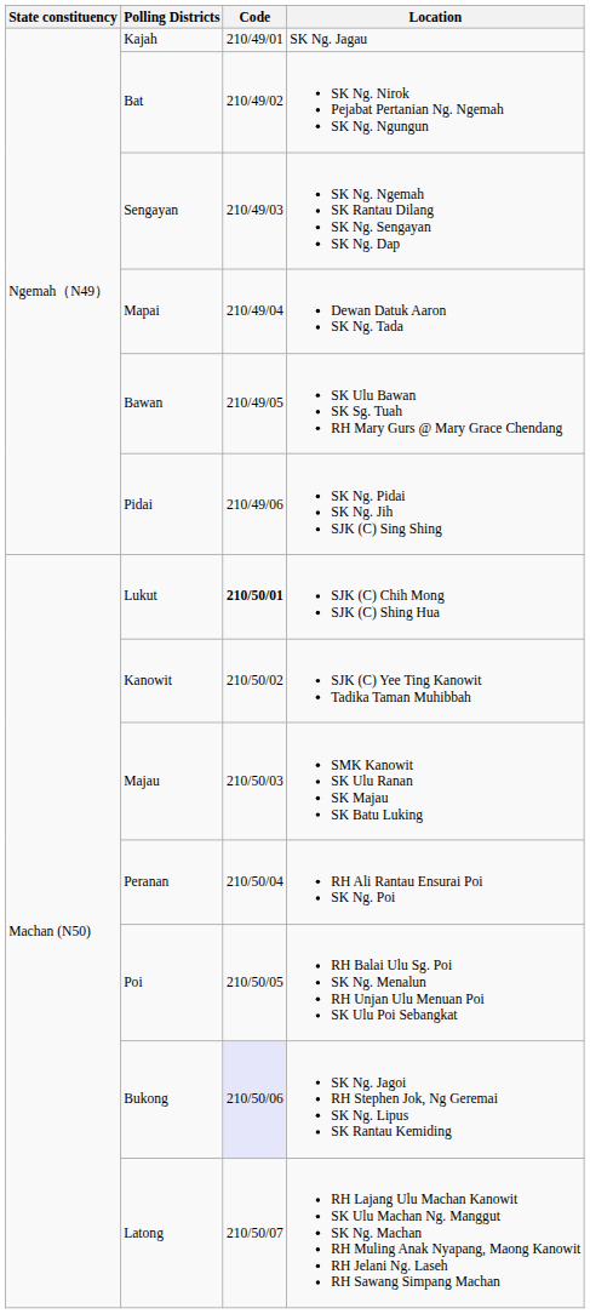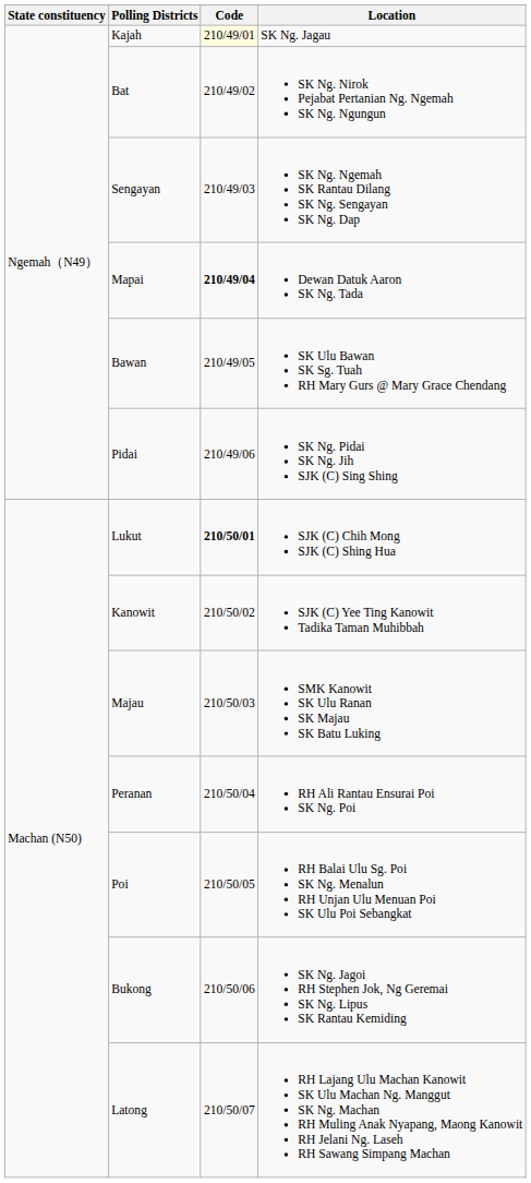Kajah | Code: no background -> lightyellow background
Mapai | Code: normal -> bold
Bukong | Code: lavender background -> no background
